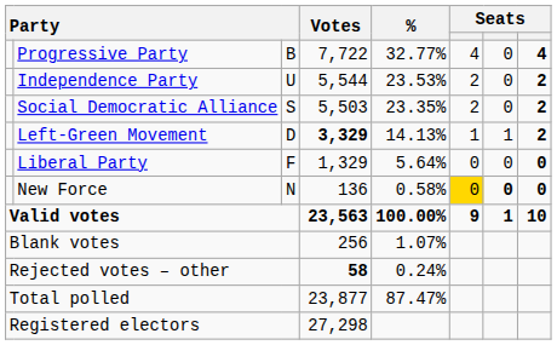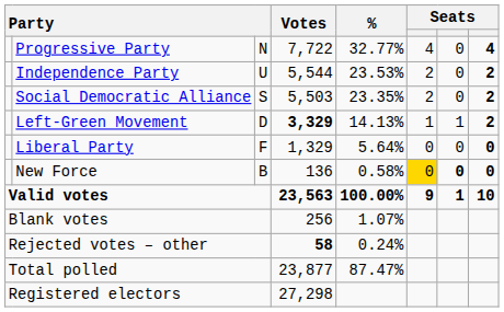Progressive Party | column 3: B -> N
New Force | column 3: N -> B
